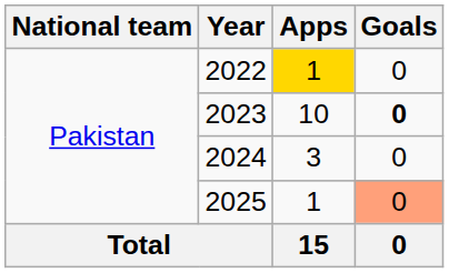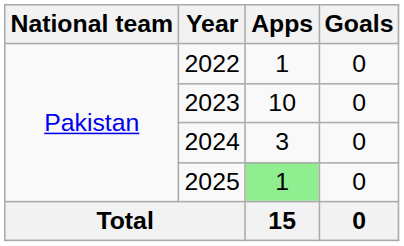2022 | Apps: gold background -> no background
2023 | Goals: bold -> normal
2025 | Apps: no background -> lightgreen background
2025 | Goals: lightsalmon background -> no background
